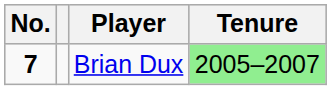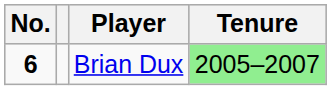Brian Dux | No.: 7 -> 6
